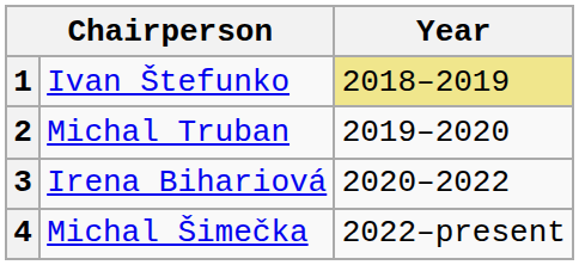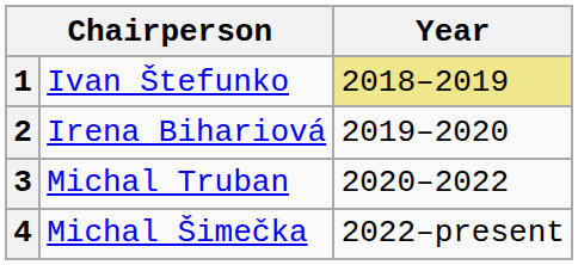2 | column 2: Michal Truban -> Irena Bihariová
3 | column 2: Irena Bihariová -> Michal Truban
